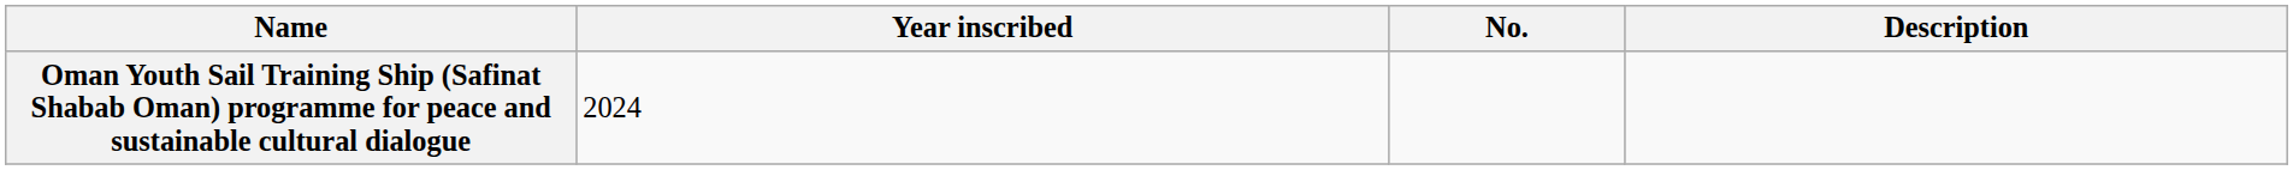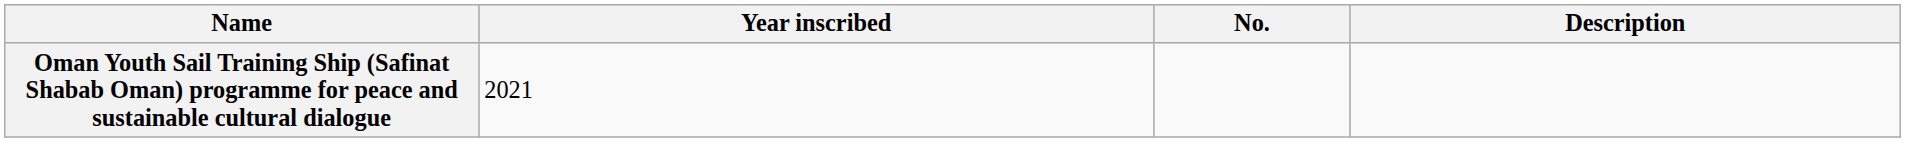row 2 | Year inscribed: 2024 -> 2021
